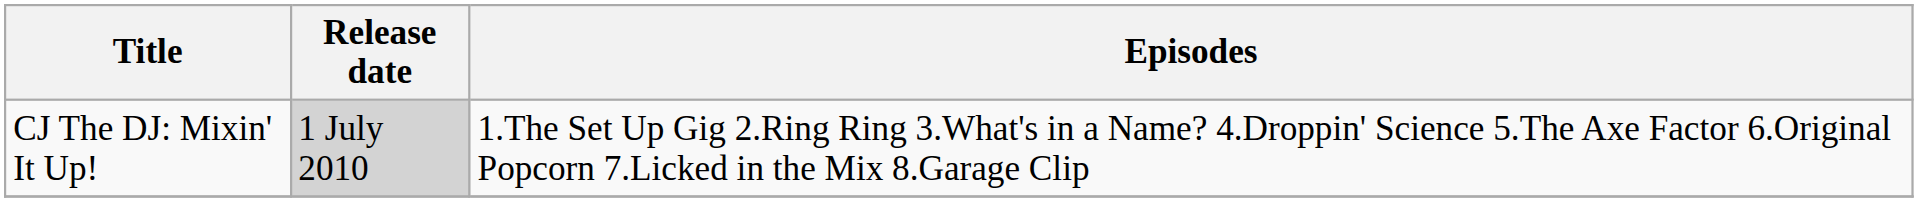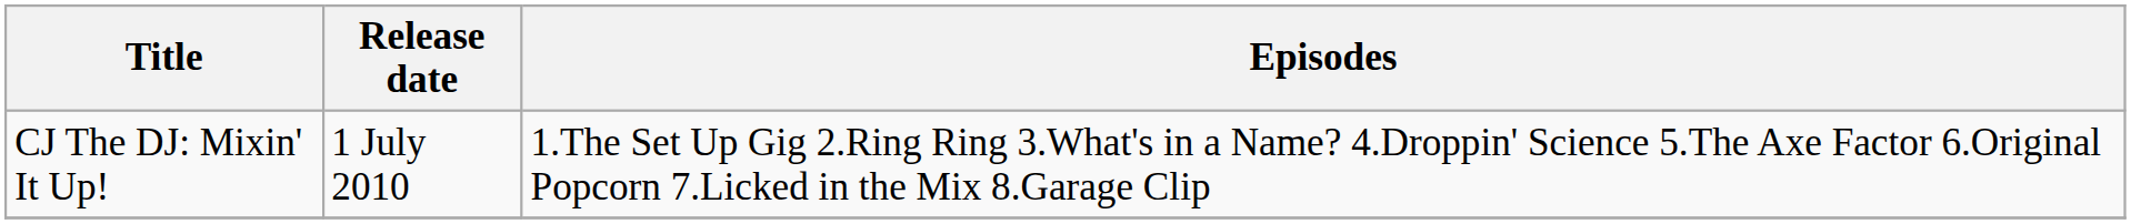CJ The DJ: Mixin' It Up! | Release date: lightgrey background -> no background
